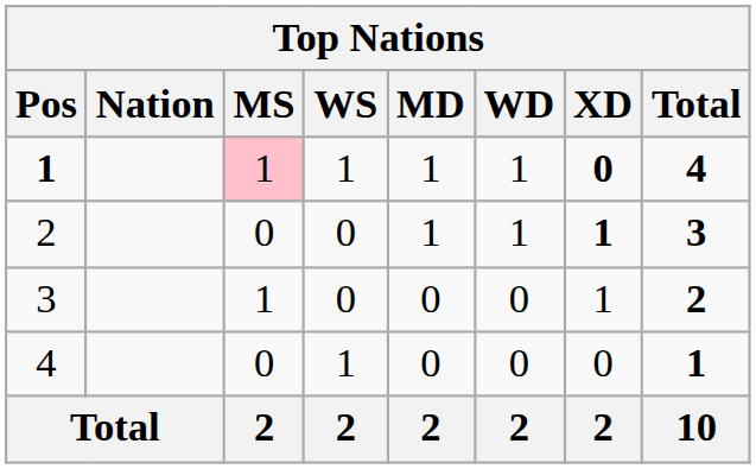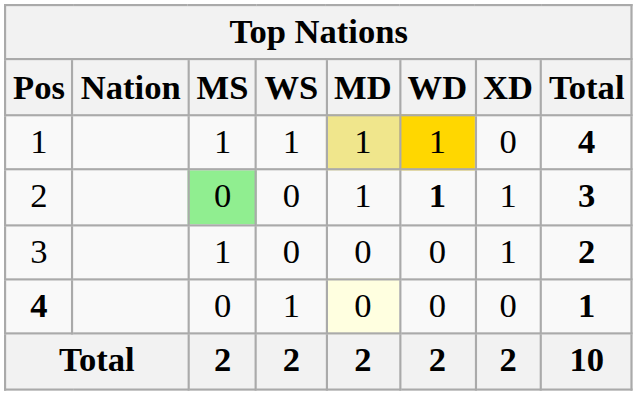row 3 | Pos: bold -> normal
row 3 | MS: pink background -> no background
row 3 | MD: no background -> khaki background
row 3 | WD: no background -> gold background
row 3 | XD: bold -> normal
row 4 | MS: no background -> lightgreen background
row 4 | WD: normal -> bold
row 4 | XD: bold -> normal
row 6 | Pos: normal -> bold
row 6 | MD: no background -> lightyellow background
